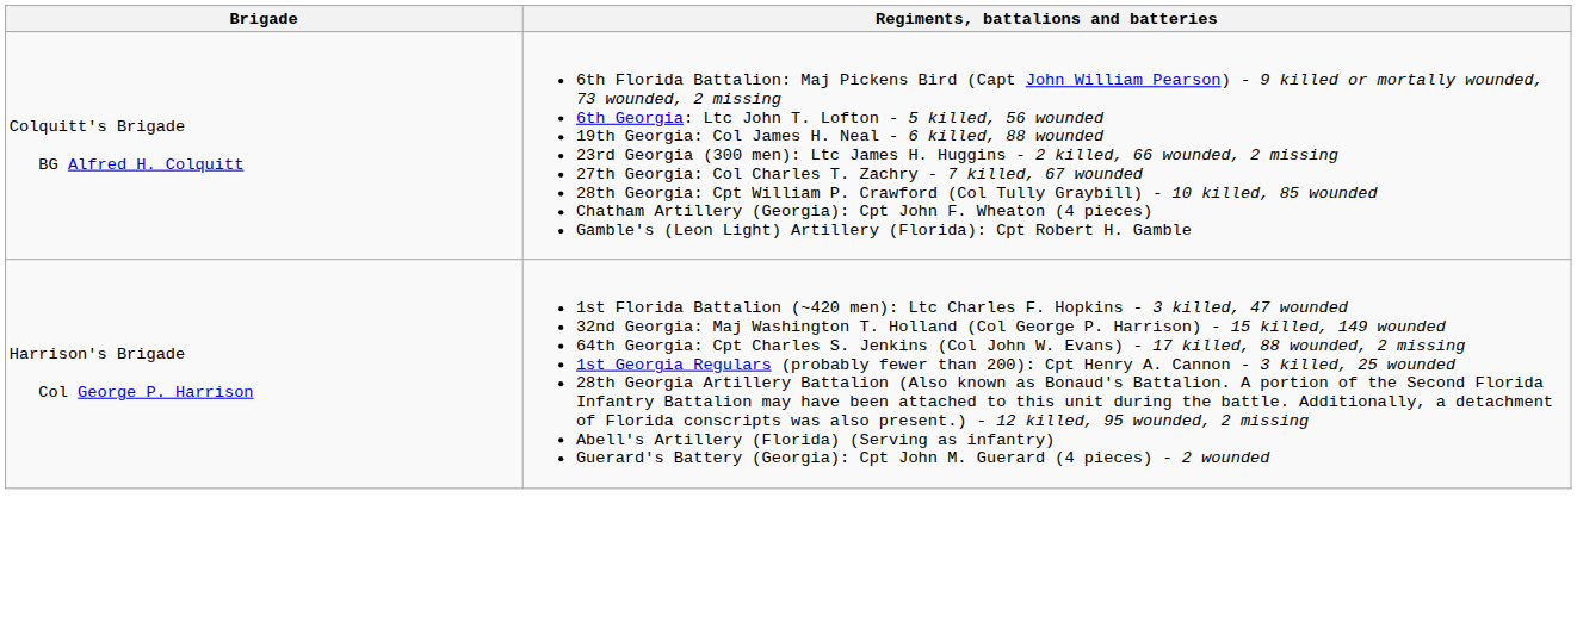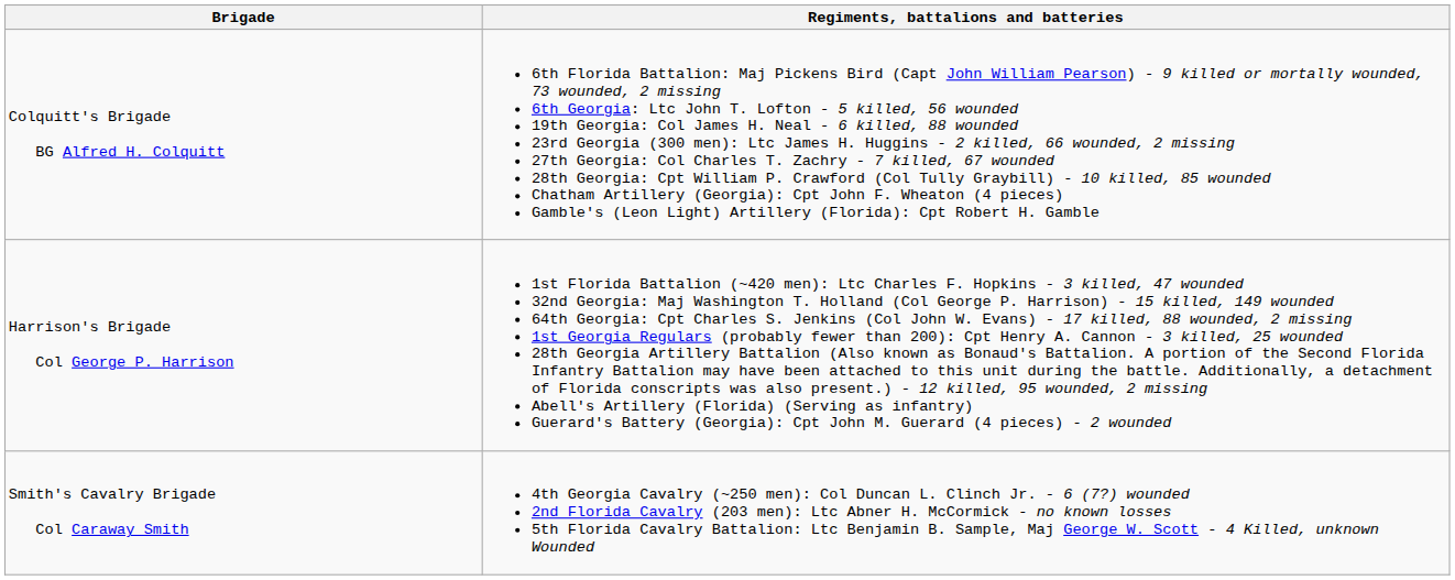+ row: Smith's Cavalry Brigade Col Caraway Smith | 4th Georgia Cavalry (~250 men): Col Duncan L. Clinch Jr. - 6 (7?) wounded 2nd Florida Cavalry (203 men): Ltc Abner H. McCormick - no known losses 5th Florida Cavalry Battalion: Ltc Benjamin B. Sample, Maj George W. Scott - 4 Killed, unknown Wounded
